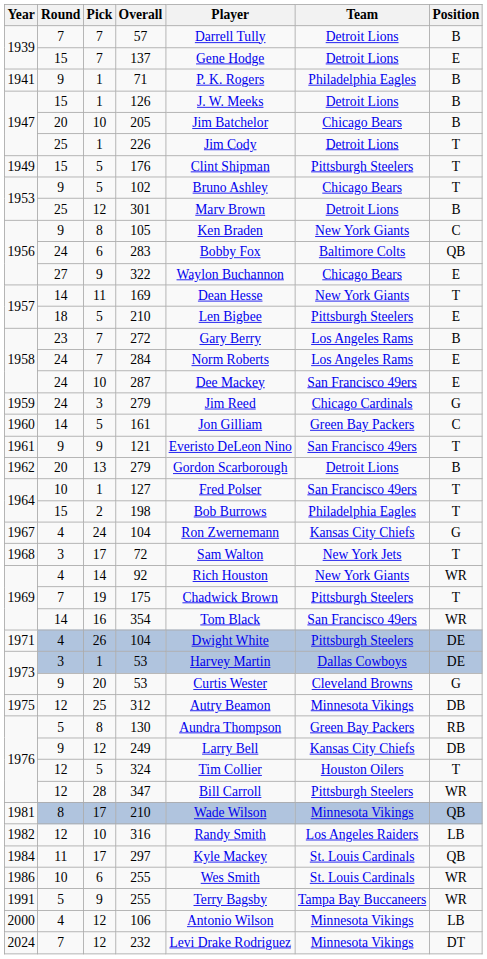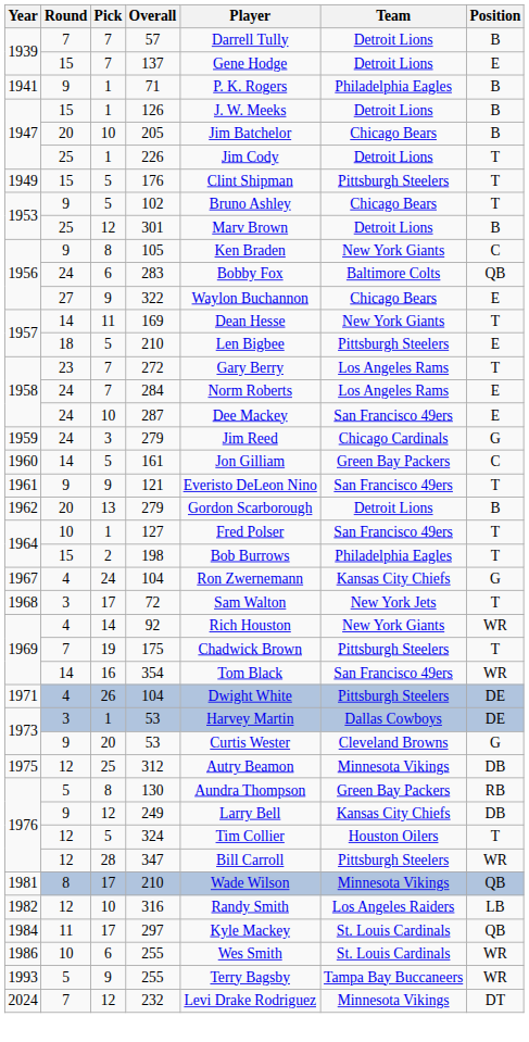272 | Position: B -> T
9 / 255 | Year: 1991 -> 1993
- row: 2000 | 4 | 12 | 106 | Antonio Wilson | Minnesota Vikings | LB
